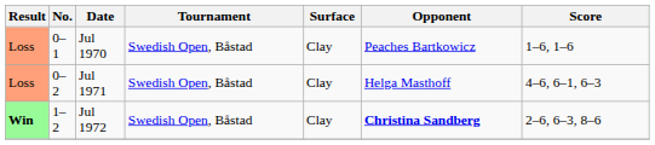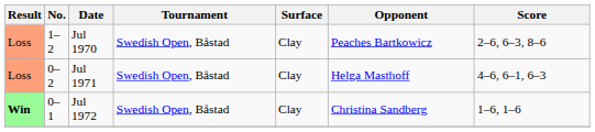Jul 1970 | No.: 0–1 -> 1–2
Jul 1970 | Score: 1–6, 1–6 -> 2–6, 6–3, 8–6
Jul 1972 | No.: 1–2 -> 0–1
Jul 1972 | Opponent: bold -> normal
Jul 1972 | Score: 2–6, 6–3, 8–6 -> 1–6, 1–6
